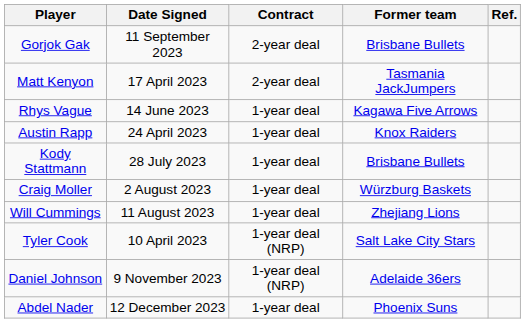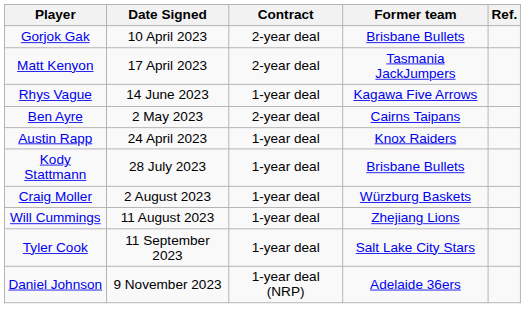Gorjok Gak | Date Signed: 11 September 2023 -> 10 April 2023
+ row: Ben Ayre | 2 May 2023 | 2-year deal | Cairns Taipans
Tyler Cook | Date Signed: 10 April 2023 -> 11 September 2023
Tyler Cook | Contract: 1-year deal (NRP) -> 1-year deal
- row: Abdel Nader | 12 December 2023 | 1-year deal | Phoenix Suns
